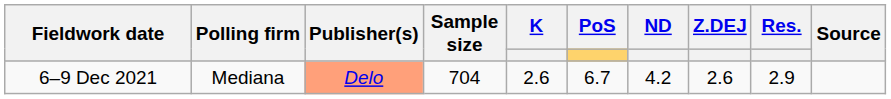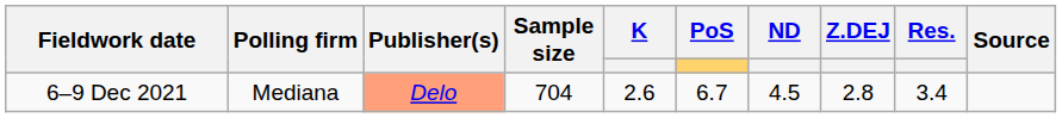6–9 Dec 2021 | ND: 4.2 -> 4.5
6–9 Dec 2021 | Z.DEJ: 2.6 -> 2.8
6–9 Dec 2021 | Res.: 2.9 -> 3.4
